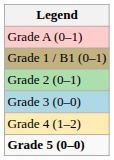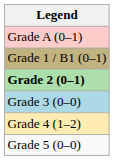row 4 | column 1: normal -> bold
row 7 | column 1: bold -> normal
